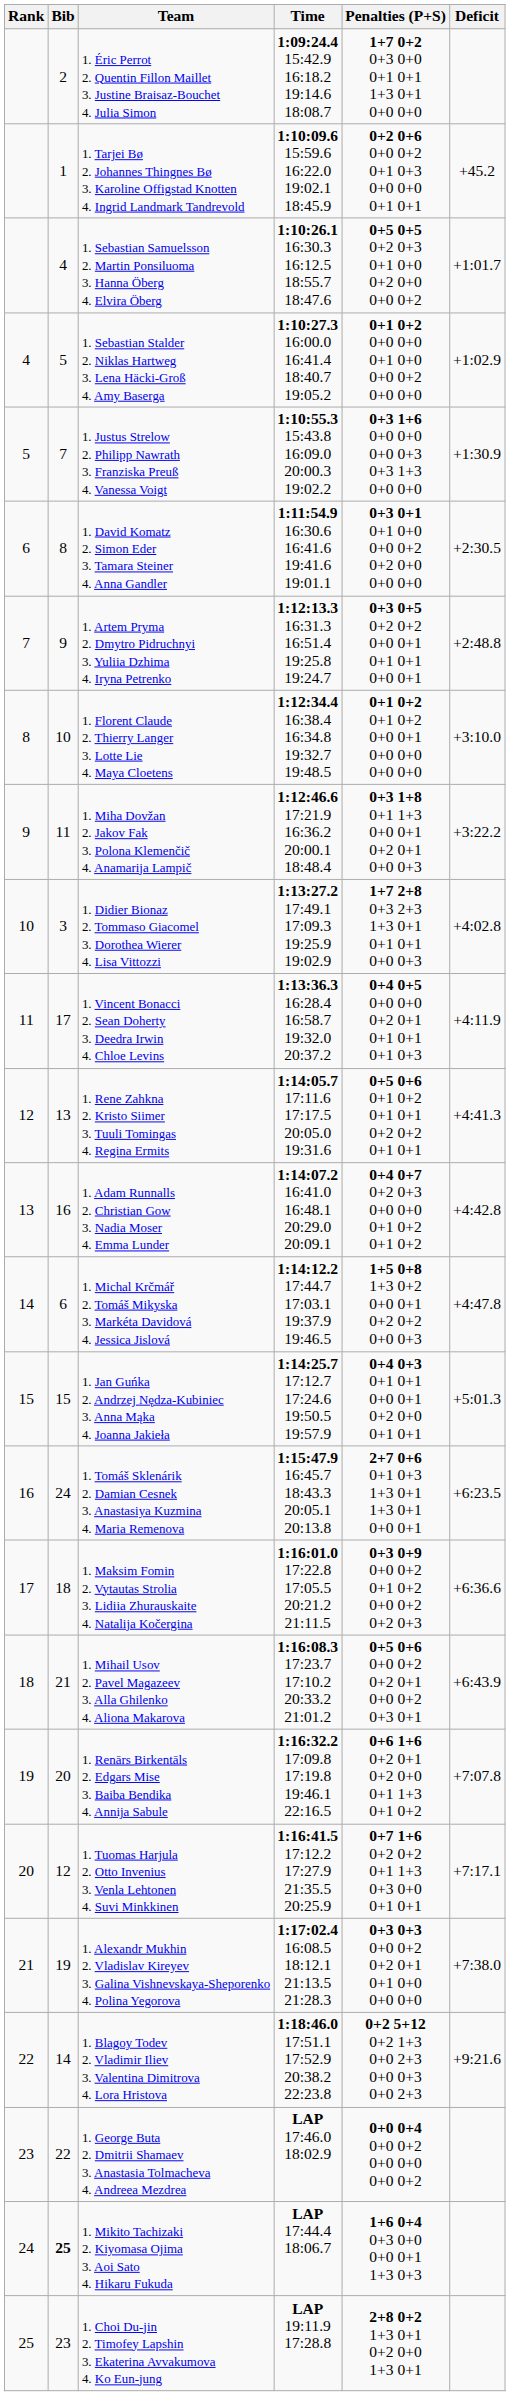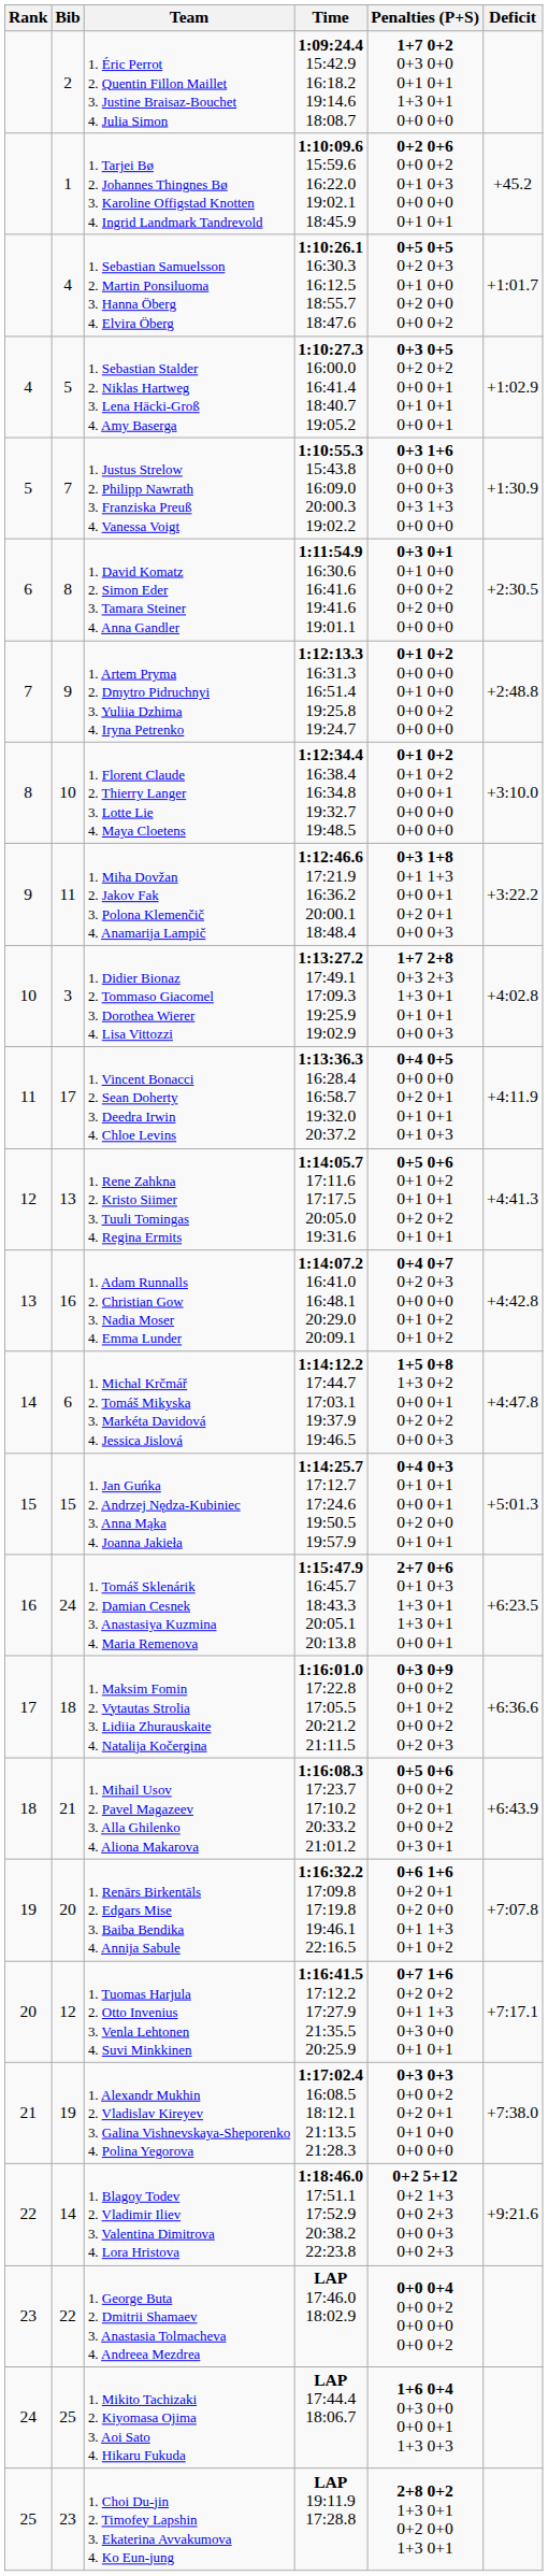row 5 | Penalties (P+S): 0+1 0+2 0+0 0+0 0+1 0+0 0+0 0+2 0+0 0+0 -> 0+3 0+5 0+2 0+2 0+0 0+1 0+1 0+1 0+0 0+1
row 8 | Penalties (P+S): 0+3 0+5 0+2 0+2 0+0 0+1 0+1 0+1 0+0 0+1 -> 0+1 0+2 0+0 0+0 0+1 0+0 0+0 0+2 0+0 0+0
row 25 | Bib: bold -> normal
